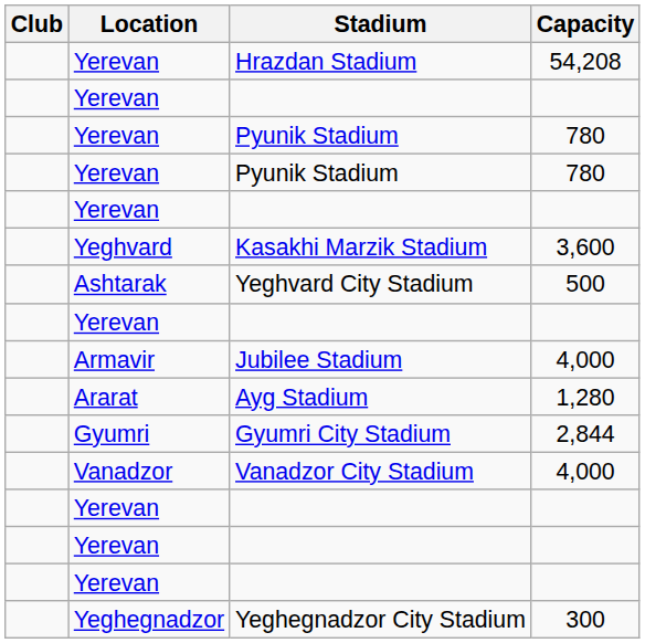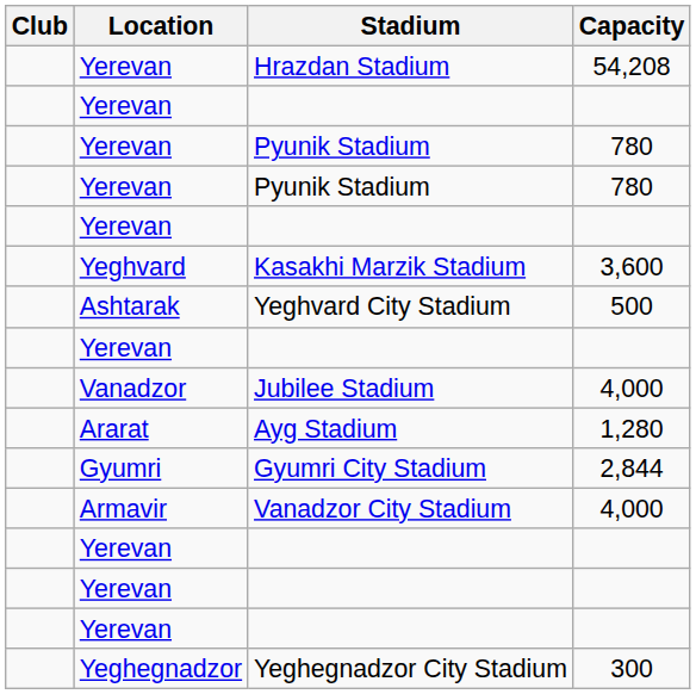Jubilee Stadium | Location: Armavir -> Vanadzor
Vanadzor City Stadium | Location: Vanadzor -> Armavir
